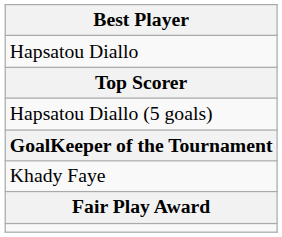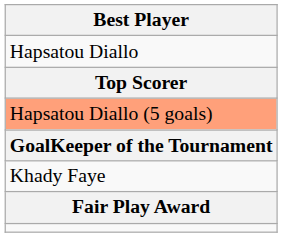row 4 | column 1: no background -> lightsalmon background
